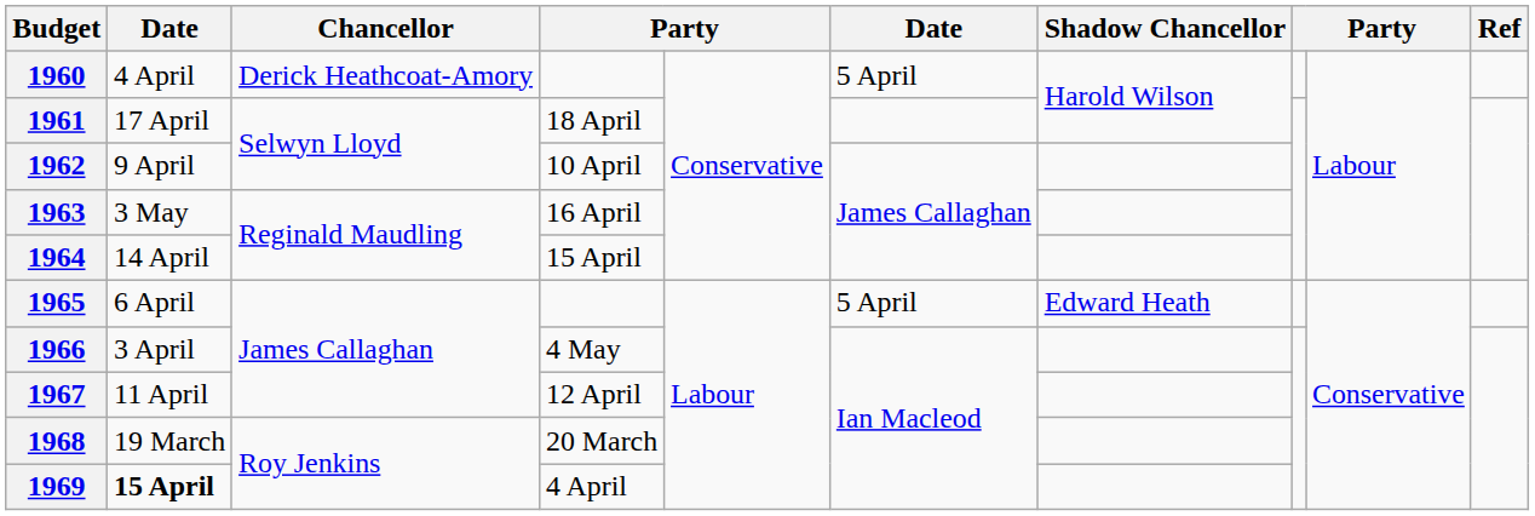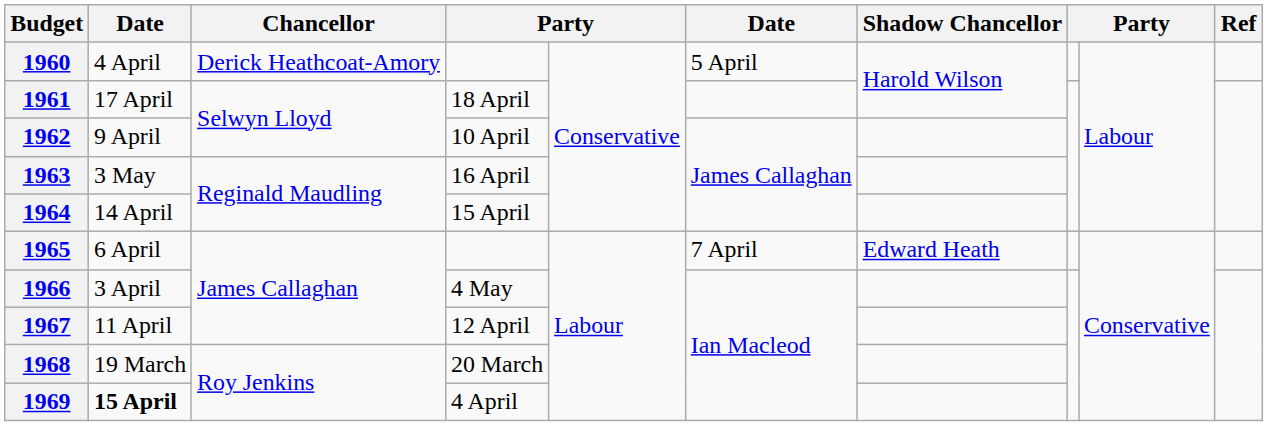1965 | column 6: 5 April -> 7 April
